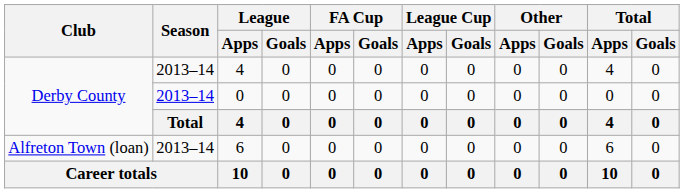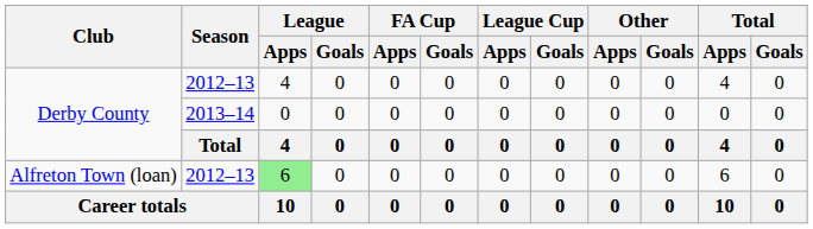row 3 | Season: 2013–14 -> 2012–13
row 6 | Season: 2013–14 -> 2012–13
row 6 | League / Apps: no background -> lightgreen background
